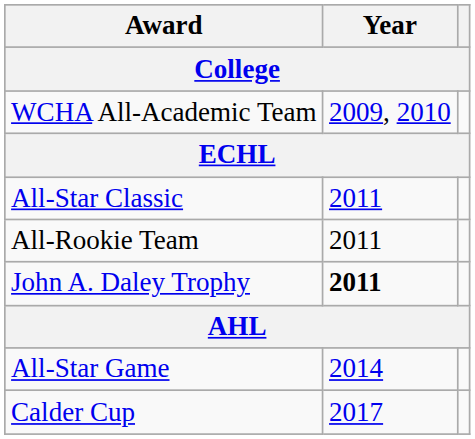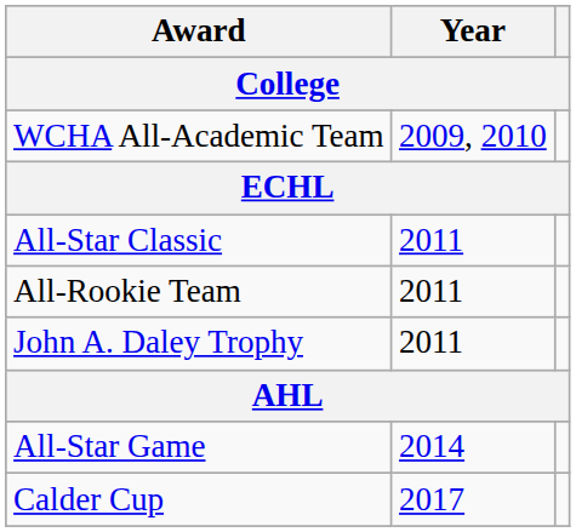John A. Daley Trophy | Year: bold -> normal
